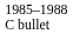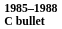row 1 | column 1: normal -> bold
